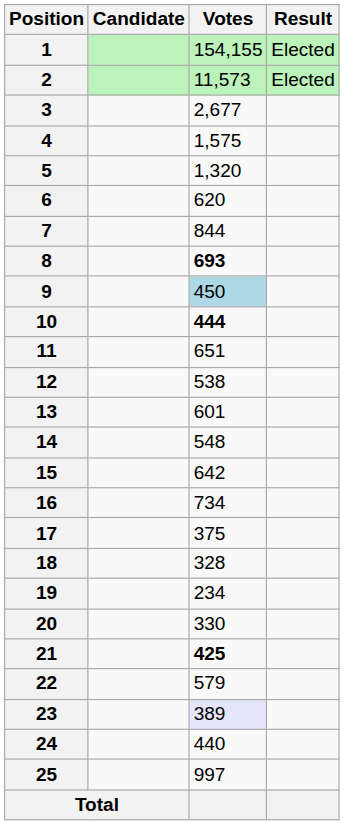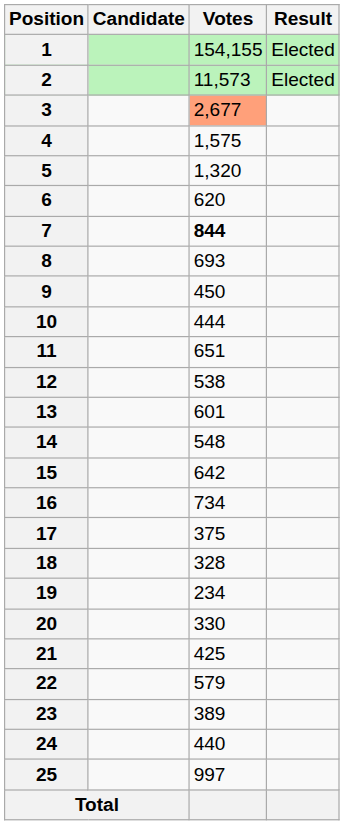3 | Votes: no background -> lightsalmon background
7 | Votes: normal -> bold
8 | Votes: bold -> normal
9 | Votes: lightblue background -> no background
10 | Votes: bold -> normal
21 | Votes: bold -> normal
23 | Votes: lavender background -> no background
